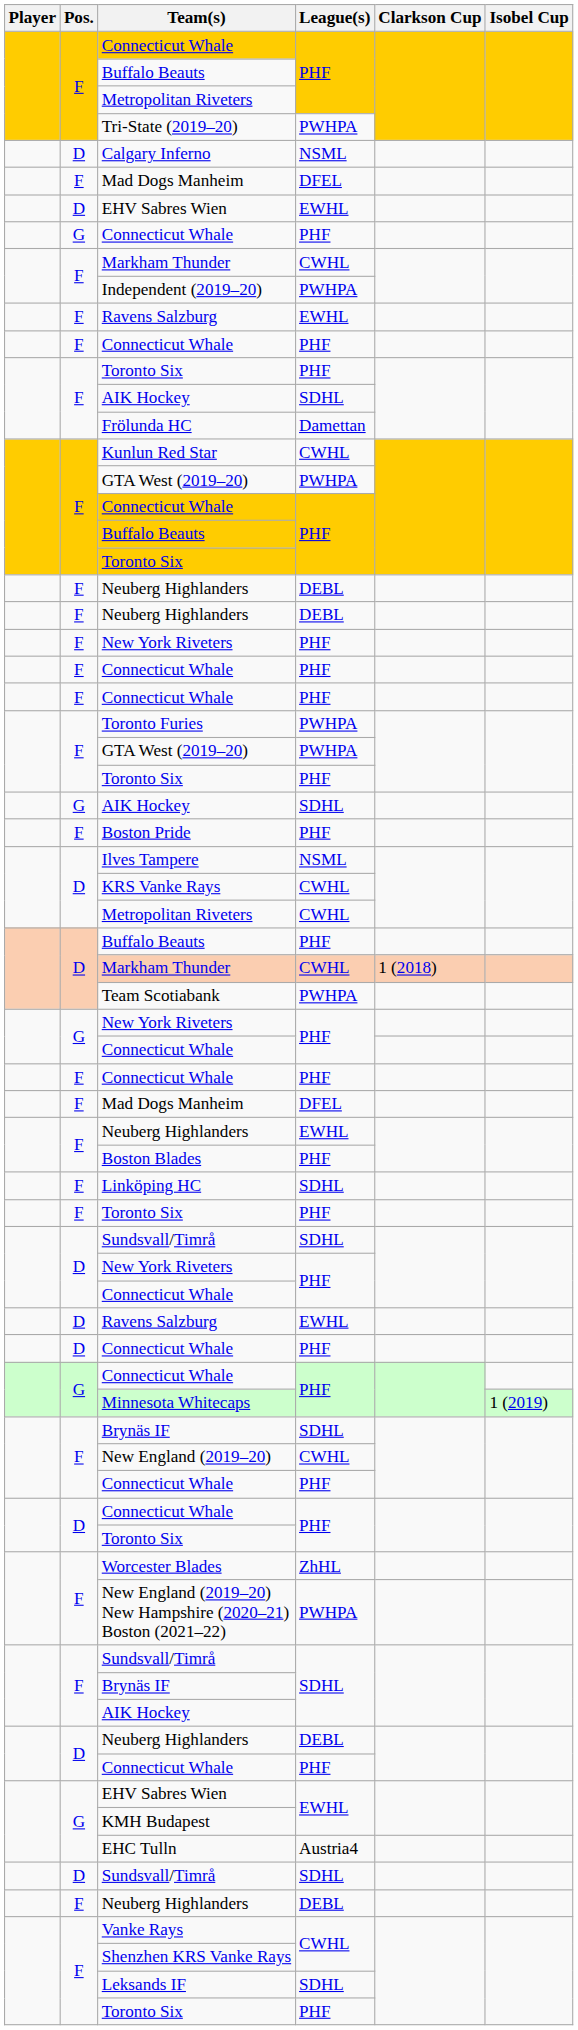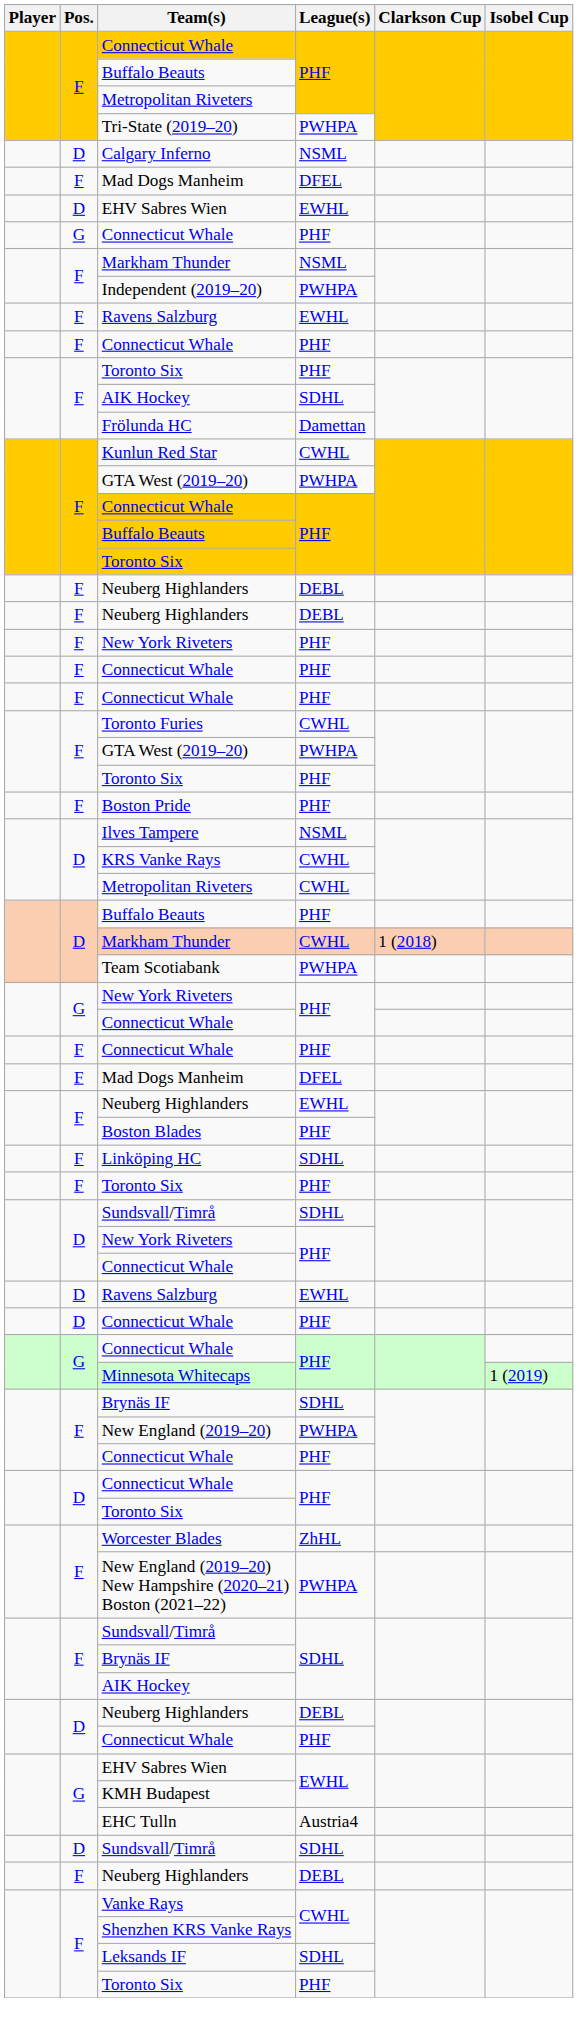F / Markham Thunder | League(s): CWHL -> NSML
Toronto Furies | League(s): PWHPA -> CWHL
- row: G | AIK Hockey | SDHL
New England (2019–20) | League(s): CWHL -> PWHPA
